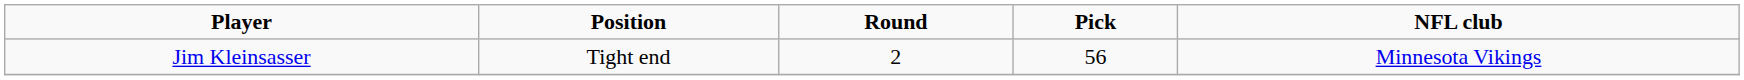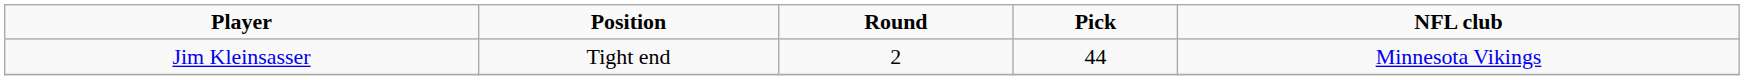Jim Kleinsasser | Pick: 56 -> 44
